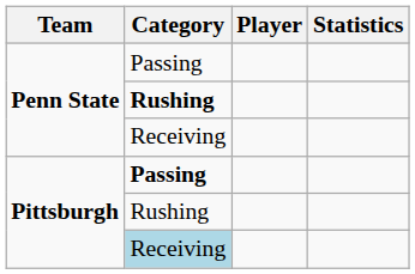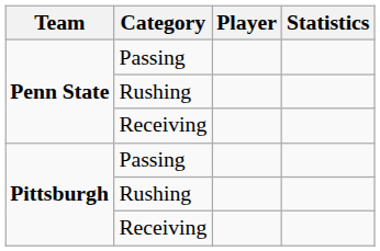Penn State / Rushing | Category: bold -> normal
Pittsburgh / Passing | Category: bold -> normal
Pittsburgh / Receiving | Category: lightblue background -> no background
